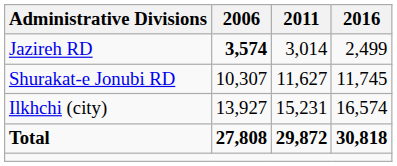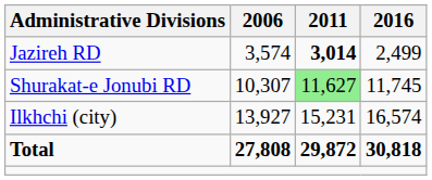Jazireh RD | 2006: bold -> normal
Jazireh RD | 2011: normal -> bold
Shurakat-e Jonubi RD | 2011: no background -> lightgreen background
